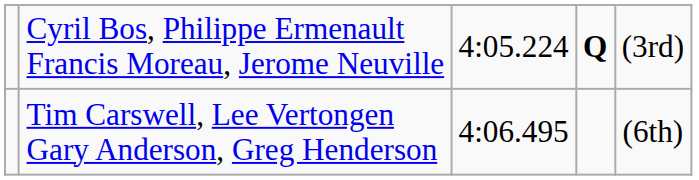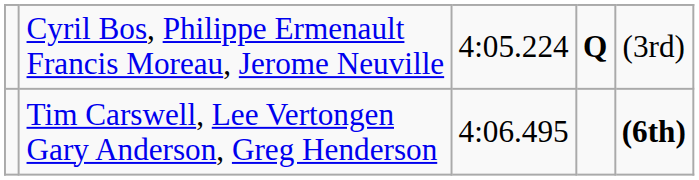Tim Carswell, Lee Vertongen Gary Anderson, Greg Henderson | column 5: normal -> bold
